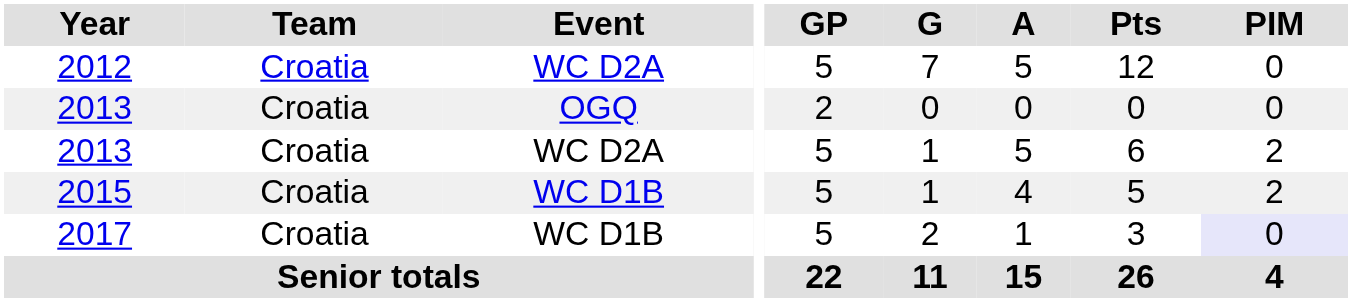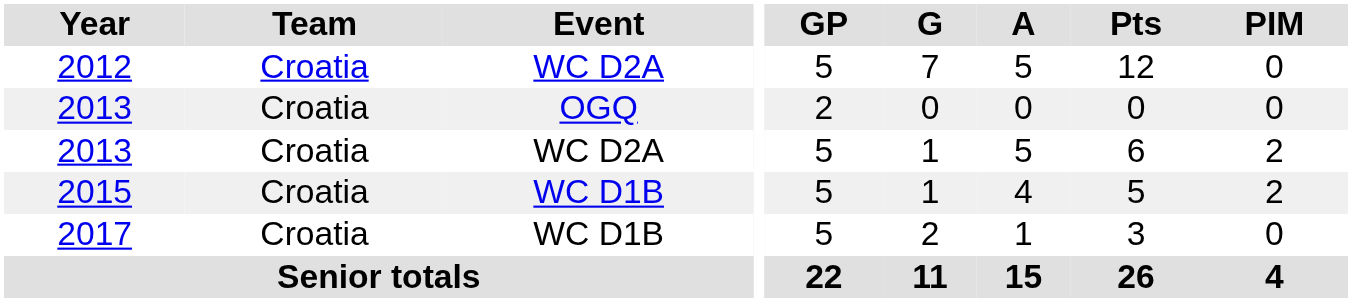2017 | PIM: lavender background -> no background
